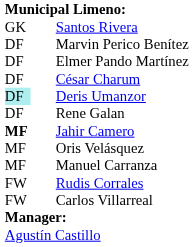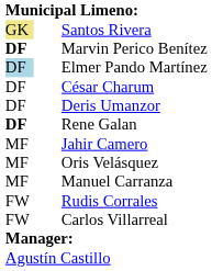Santos Rivera | column 1: no background -> khaki background
Marvin Perico Benítez | column 1: normal -> bold
Elmer Pando Martínez | column 1: no background -> lightblue background
Deris Umanzor | column 1: paleturquoise background -> no background
Rene Galan | column 1: normal -> bold
Jahir Camero | column 1: bold -> normal
